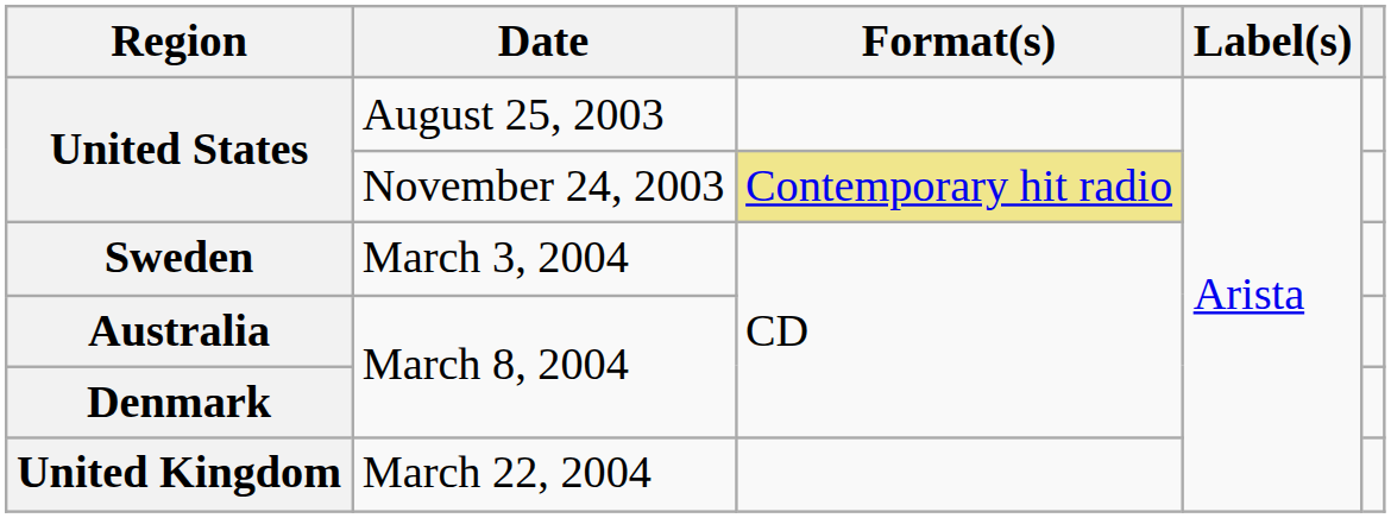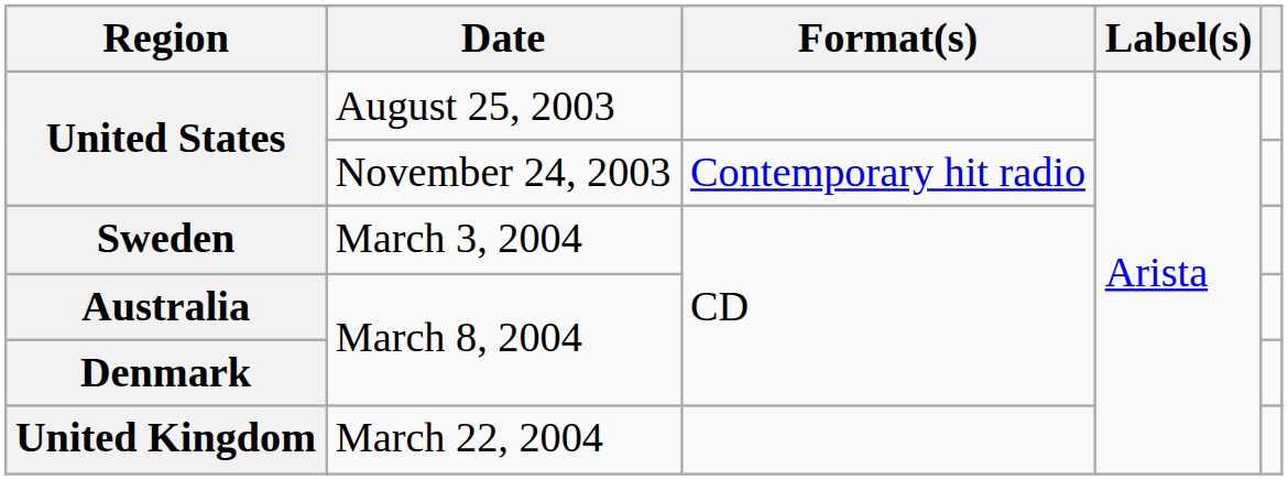United States / November 24, 2003 | Format(s): khaki background -> no background
